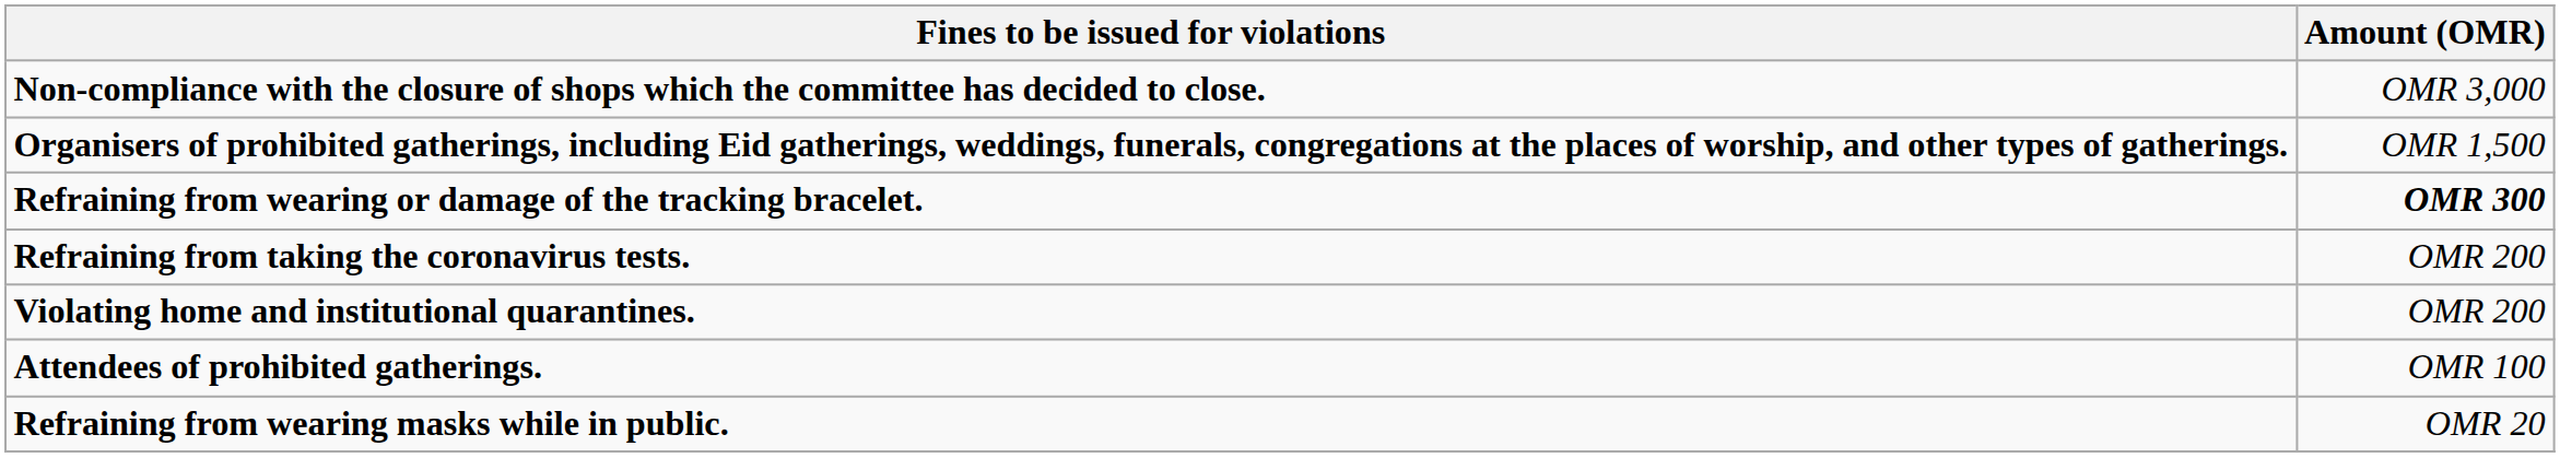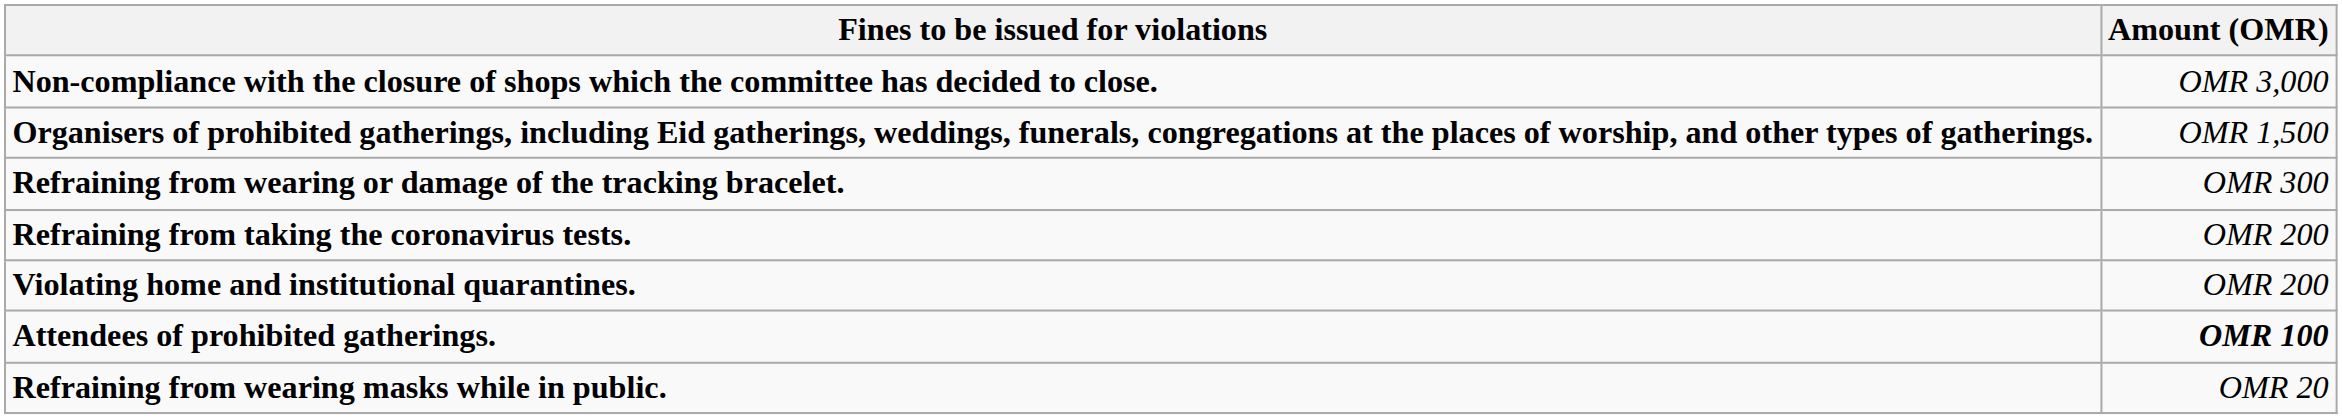Refraining from wearing or damage of the tracking bracelet. | Amount (OMR): bold -> normal
Attendees of prohibited gatherings. | Amount (OMR): normal -> bold
